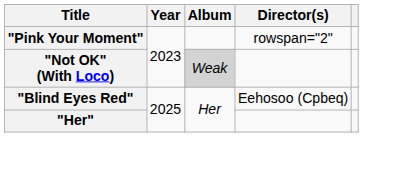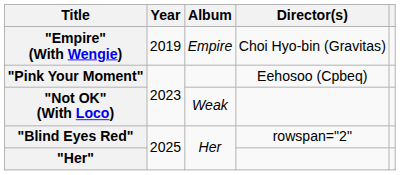+ row: "Empire" (With Wengie) | 2019 | Empire | Choi Hyo-bin (Gravitas)
"Pink Your Moment" | Director(s): rowspan="2" -> Eehosoo (Cpbeq)
"Not OK" (With Loco) | Album: lightgrey background -> no background
"Blind Eyes Red" | Director(s): Eehosoo (Cpbeq) -> rowspan="2"
